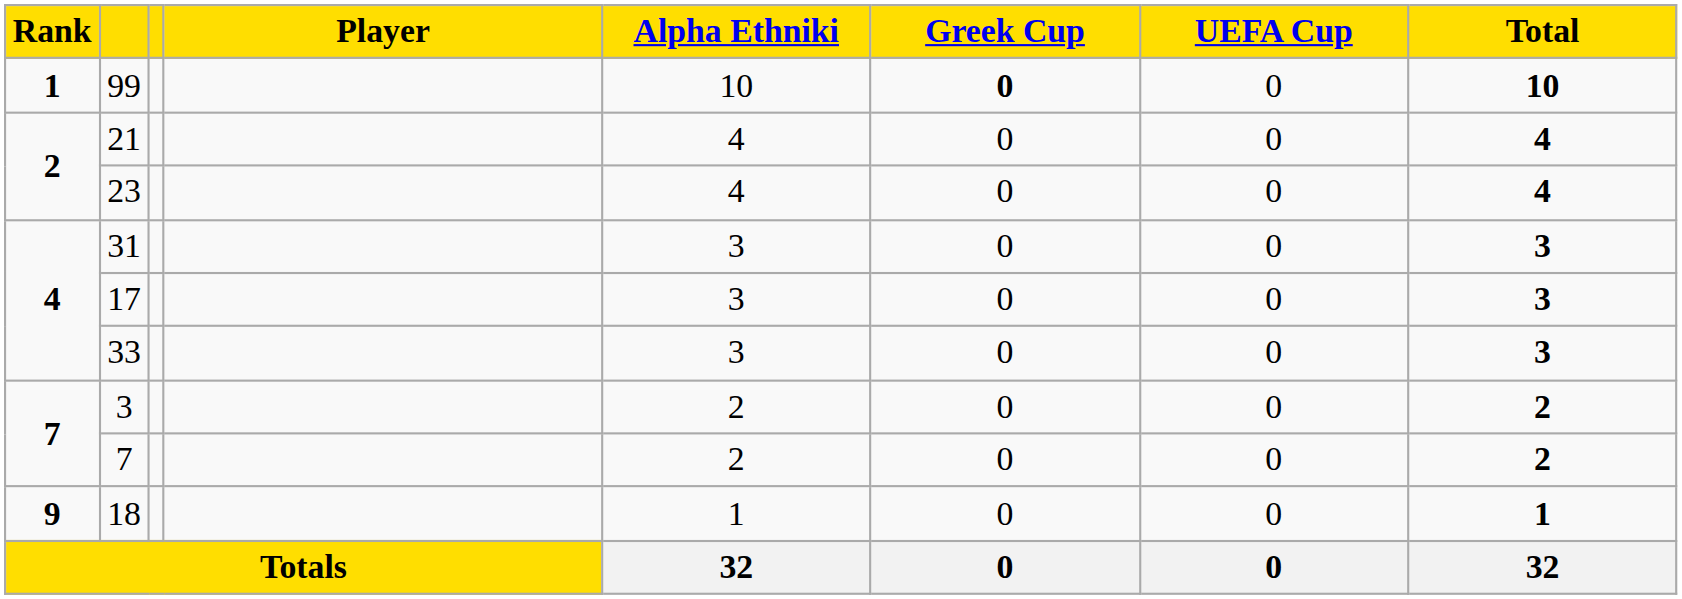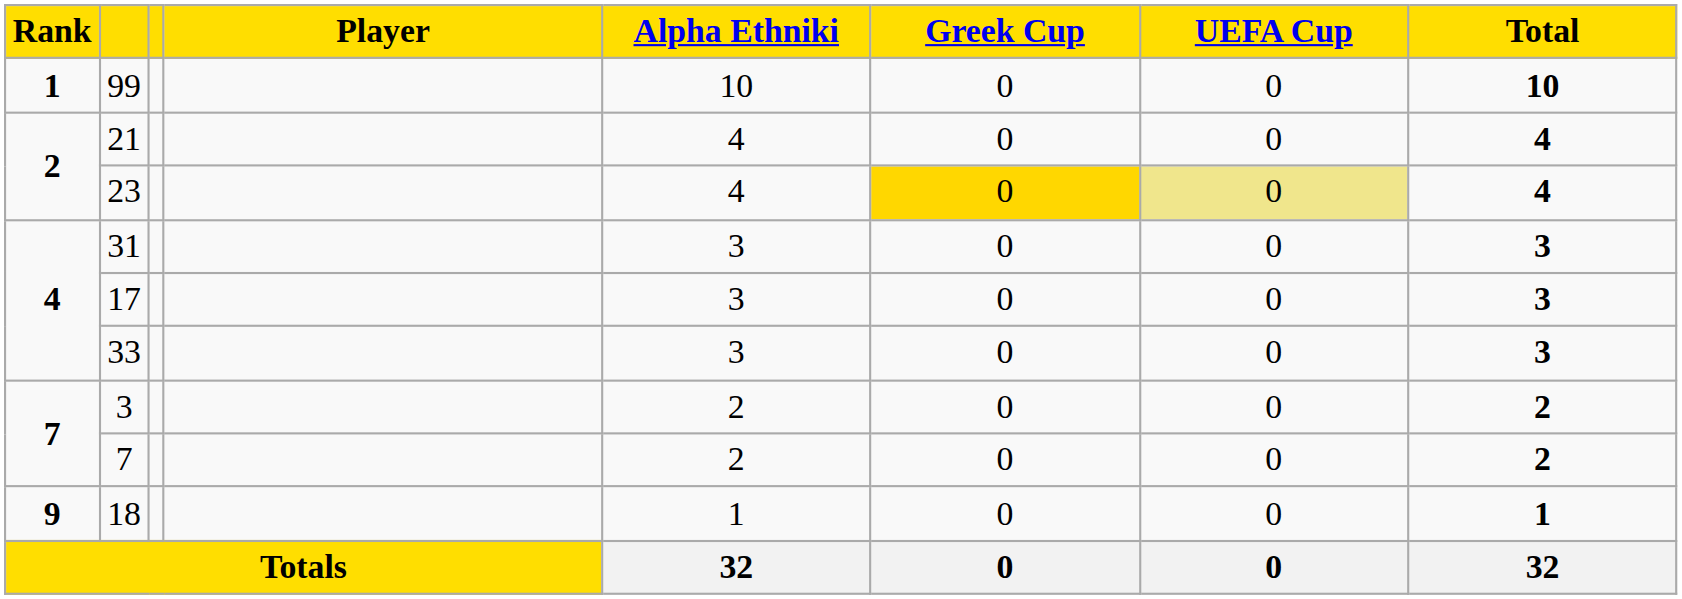99 | Greek Cup: bold -> normal
23 | Greek Cup: no background -> gold background
23 | UEFA Cup: no background -> khaki background
